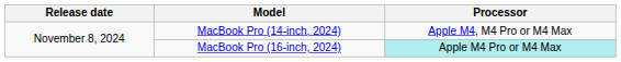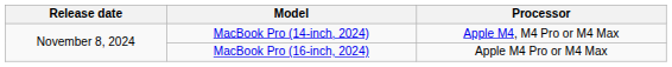MacBook Pro (16-inch, 2024) | Processor: paleturquoise background -> no background
